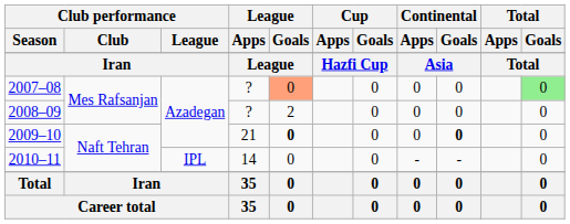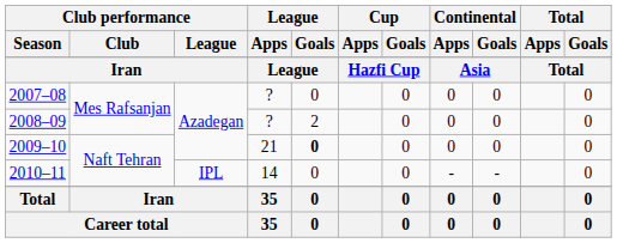2007–08 | League / Goals: lightsalmon background -> no background
2007–08 | Total / Goals: lightgreen background -> no background
2009–10 | Continental / Goals: bold -> normal
